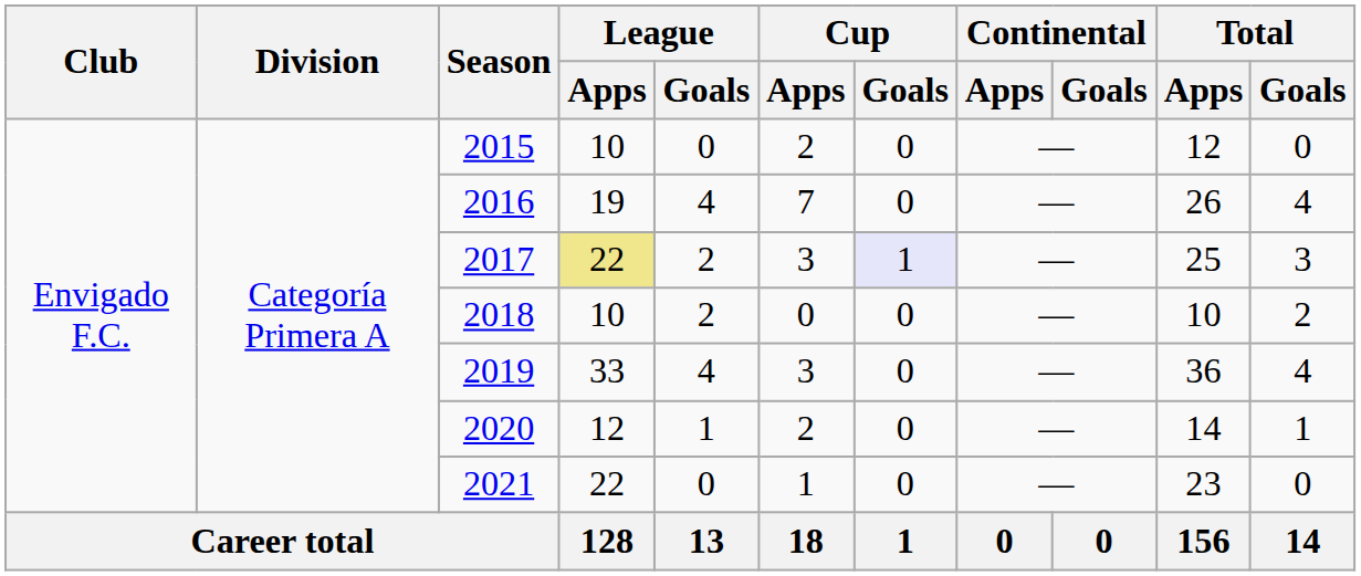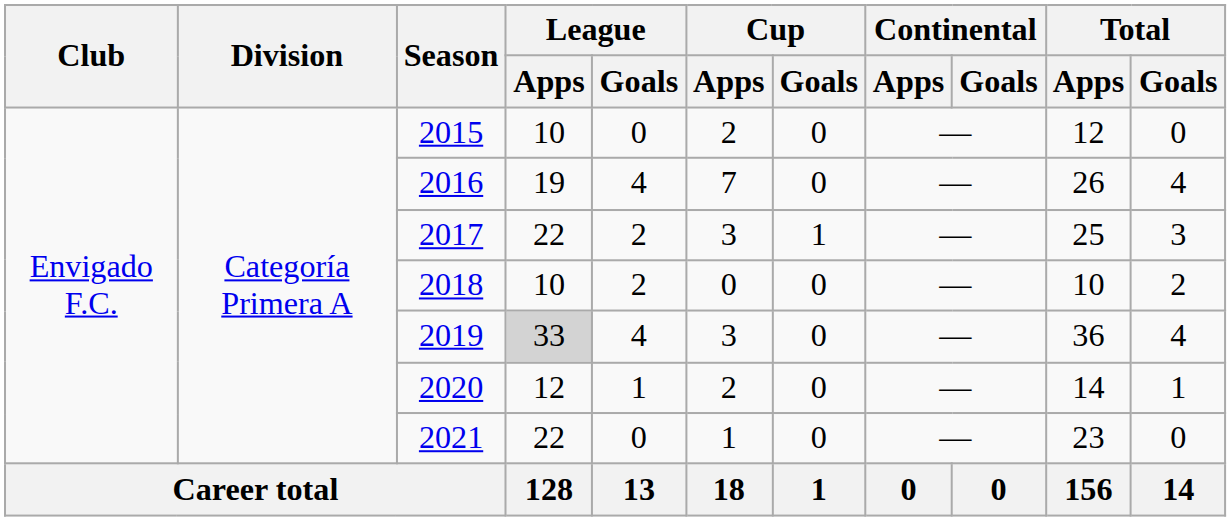2017 | League / Apps: khaki background -> no background
2017 | Cup / Goals: lavender background -> no background
2019 | League / Apps: no background -> lightgrey background
